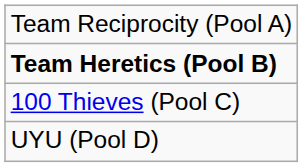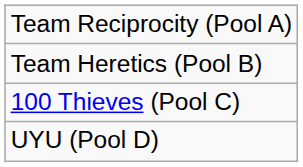row 2 | column 1: bold -> normal
